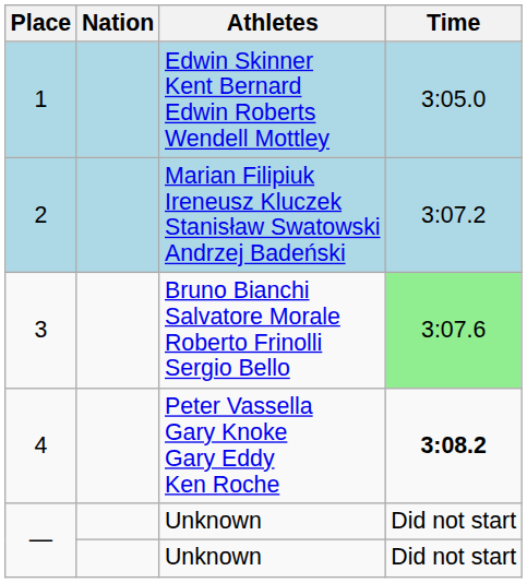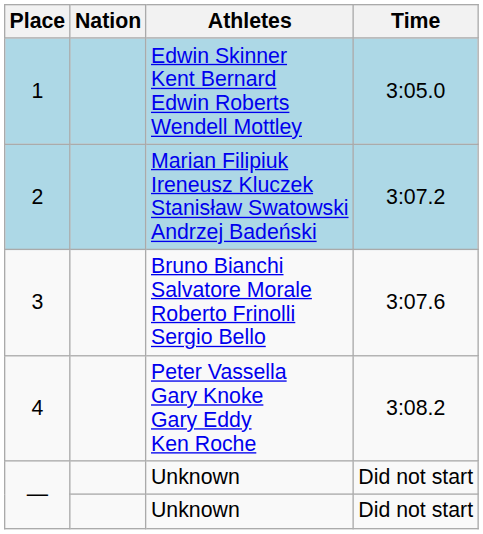3 | Time: lightgreen background -> no background
4 | Time: bold -> normal
